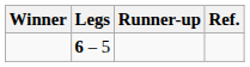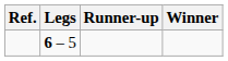columns swapped: Winner <-> Ref.
